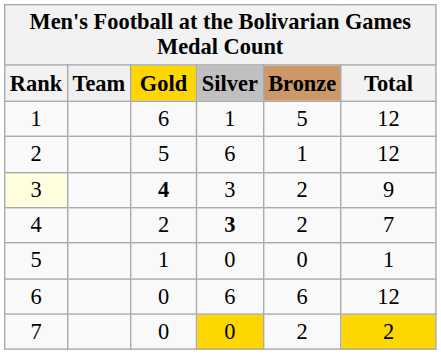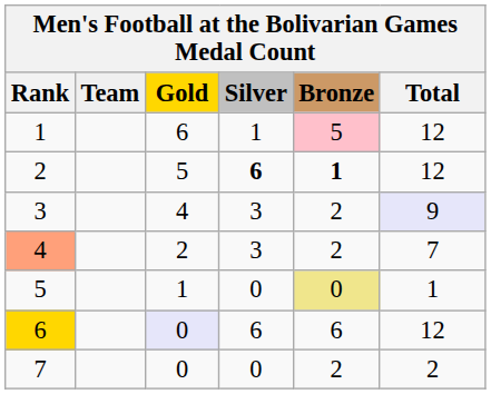row 3 | Bronze: no background -> pink background
row 4 | Silver: normal -> bold
row 4 | Bronze: normal -> bold
row 5 | Rank: lightyellow background -> no background
row 5 | Gold: bold -> normal
row 5 | Total: no background -> lavender background
row 6 | Rank: no background -> lightsalmon background
row 6 | Silver: bold -> normal
row 7 | Bronze: no background -> khaki background
row 8 | Rank: no background -> gold background
row 8 | Gold: no background -> lavender background
row 9 | Silver: gold background -> no background
row 9 | Total: gold background -> no background
